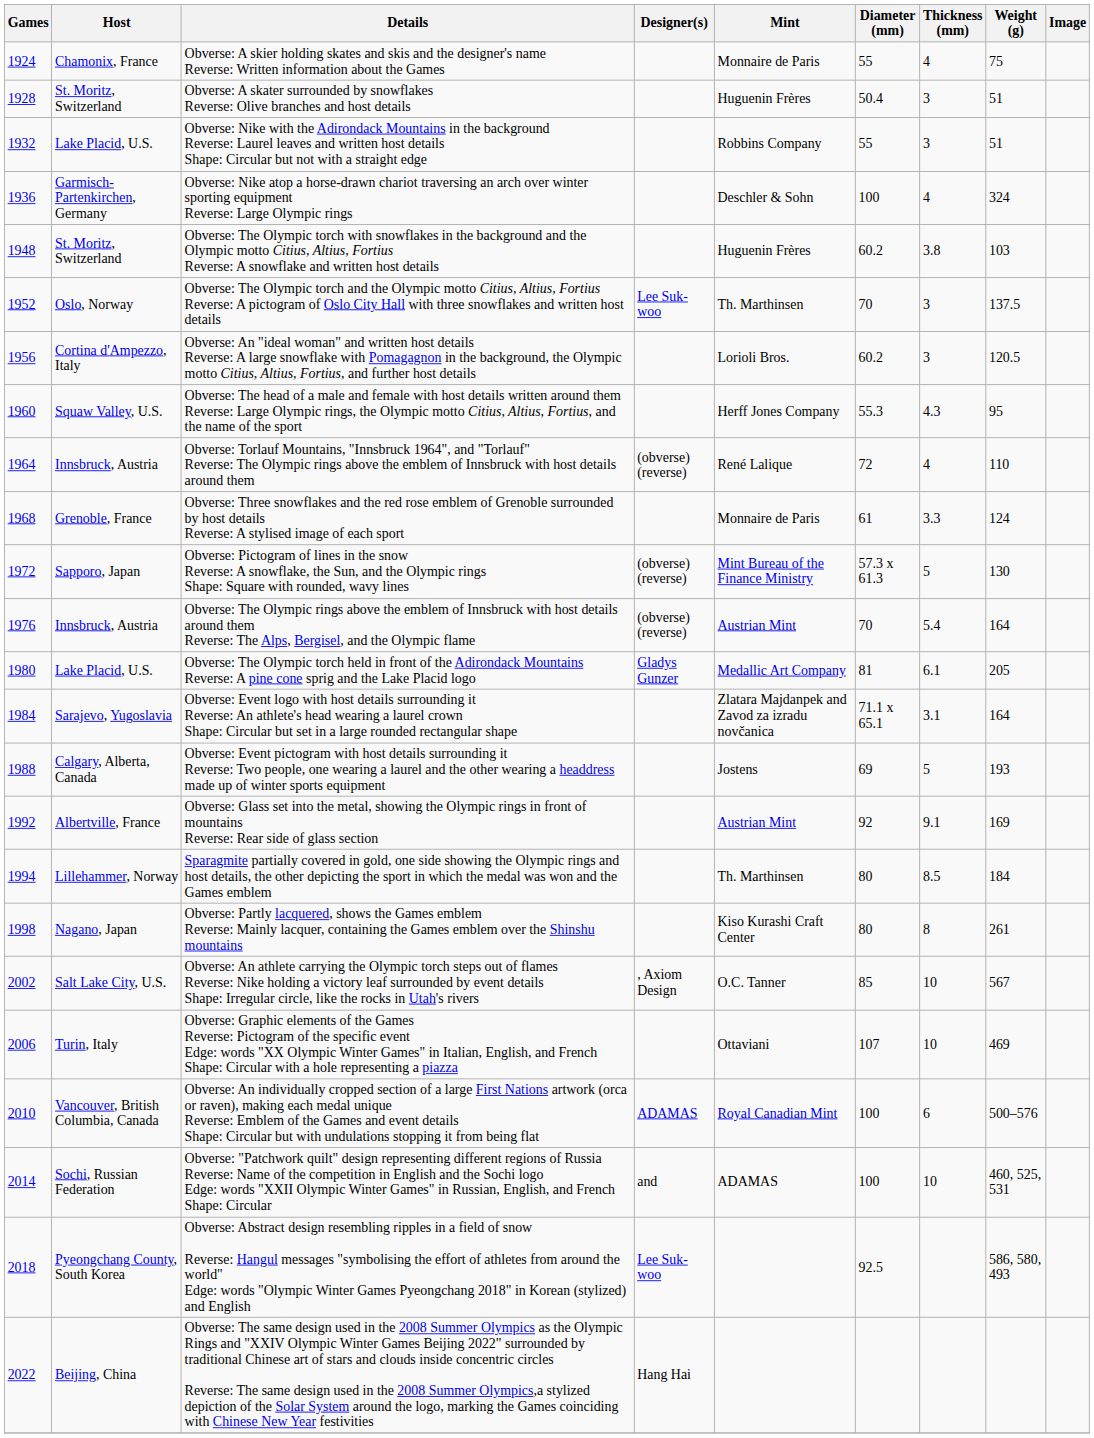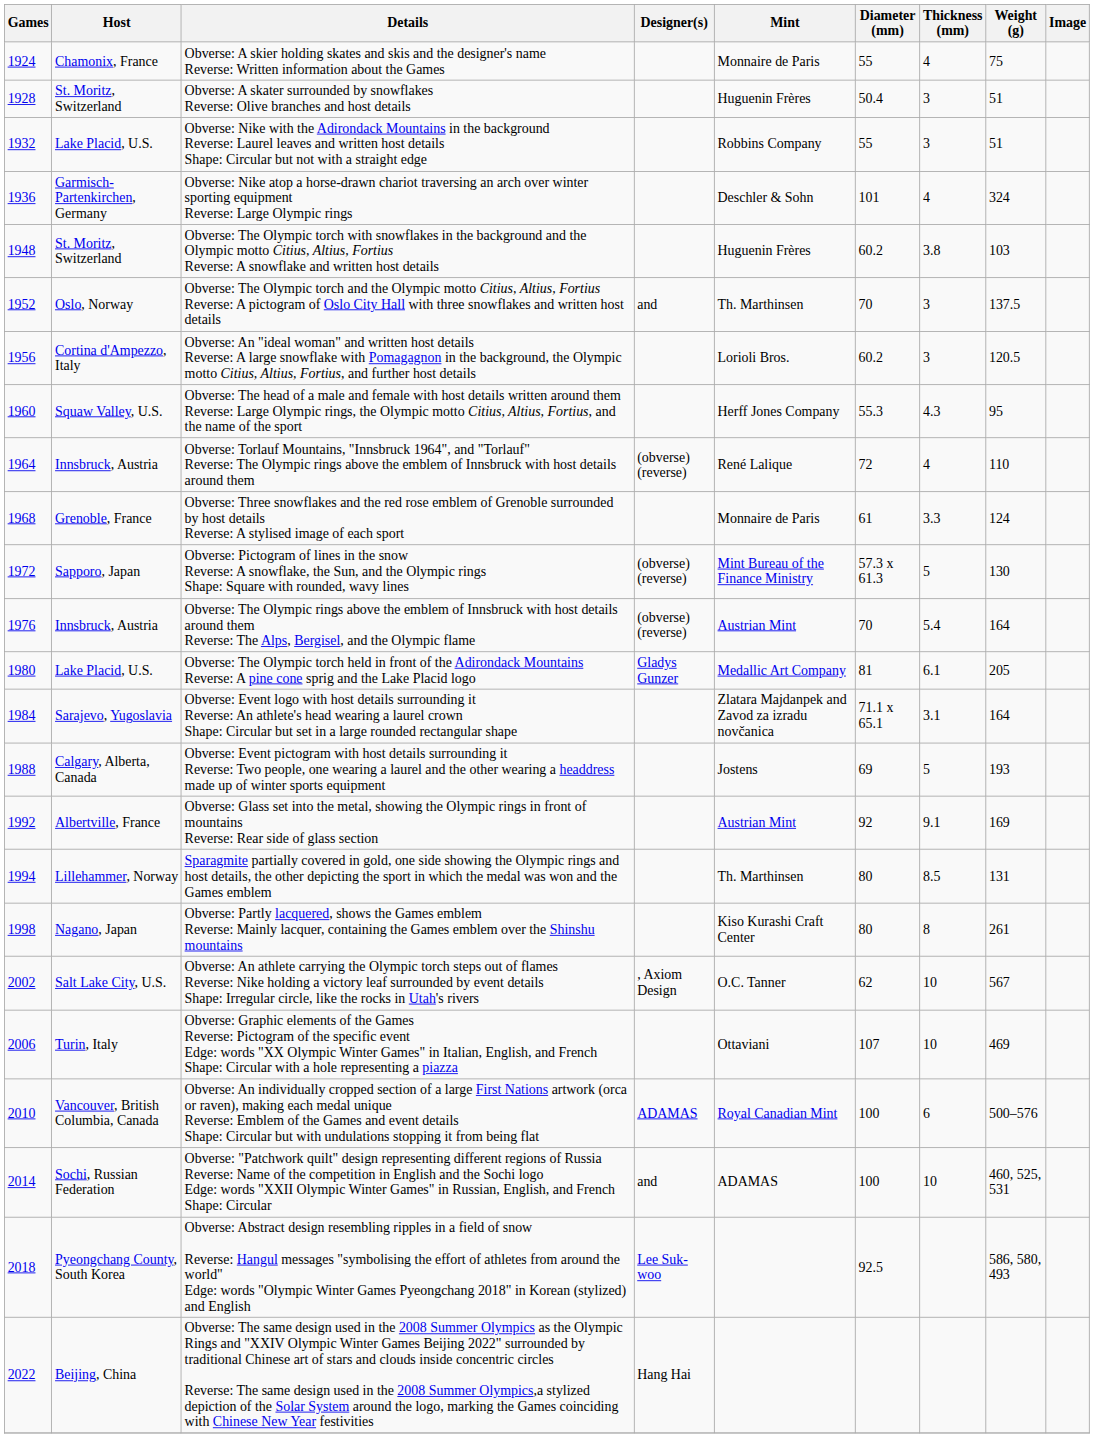row 5 | Diameter (mm): 100 -> 101
row 7 | Designer(s): Lee Suk-woo -> and
row 18 | Weight (g): 184 -> 131
row 20 | Diameter (mm): 85 -> 62
